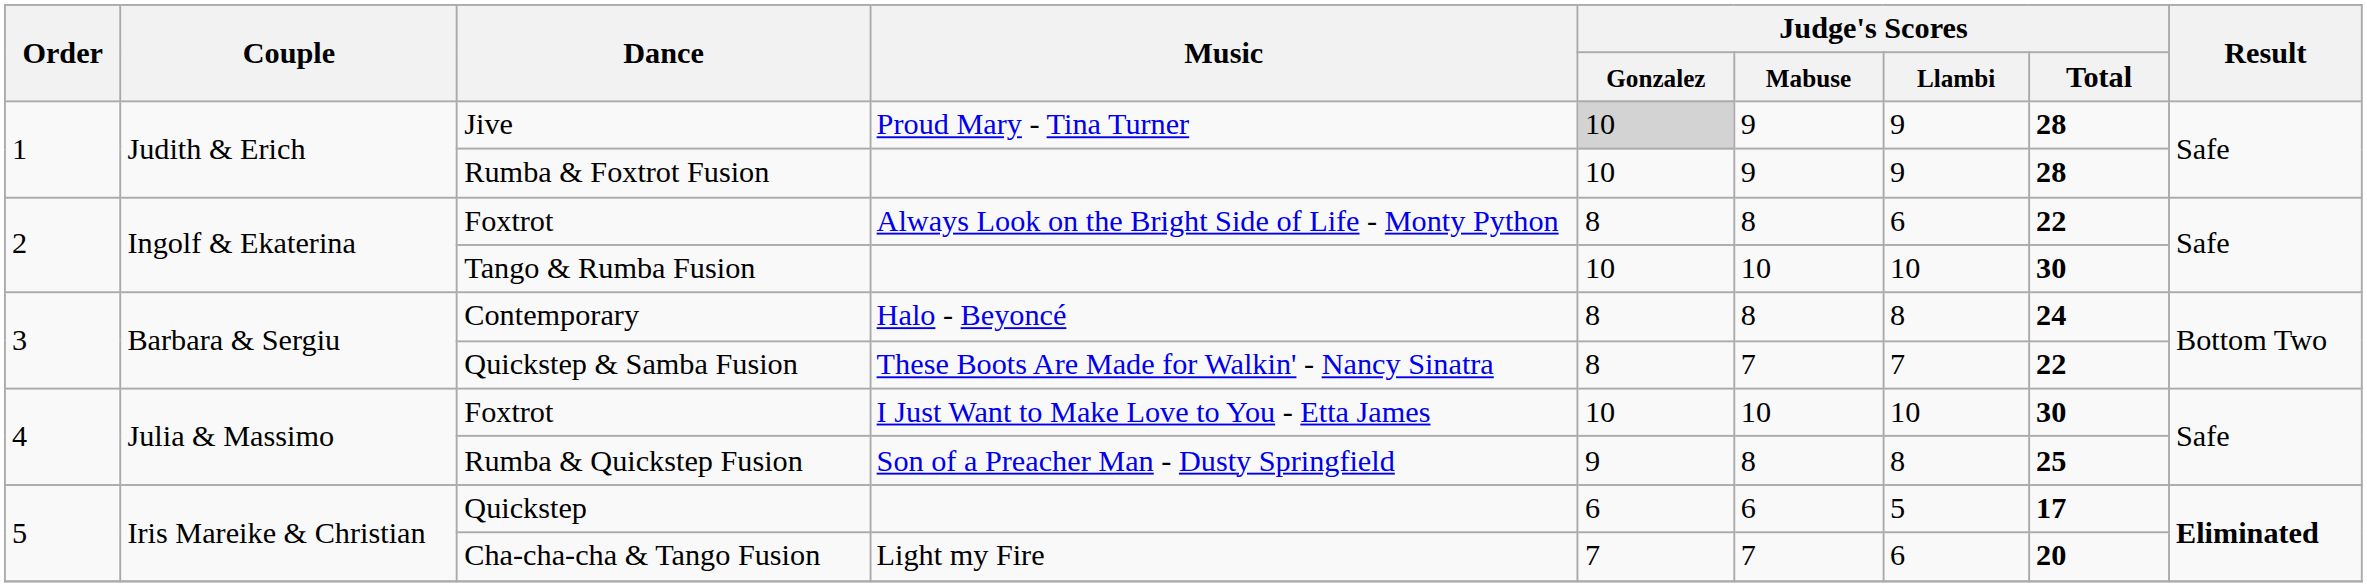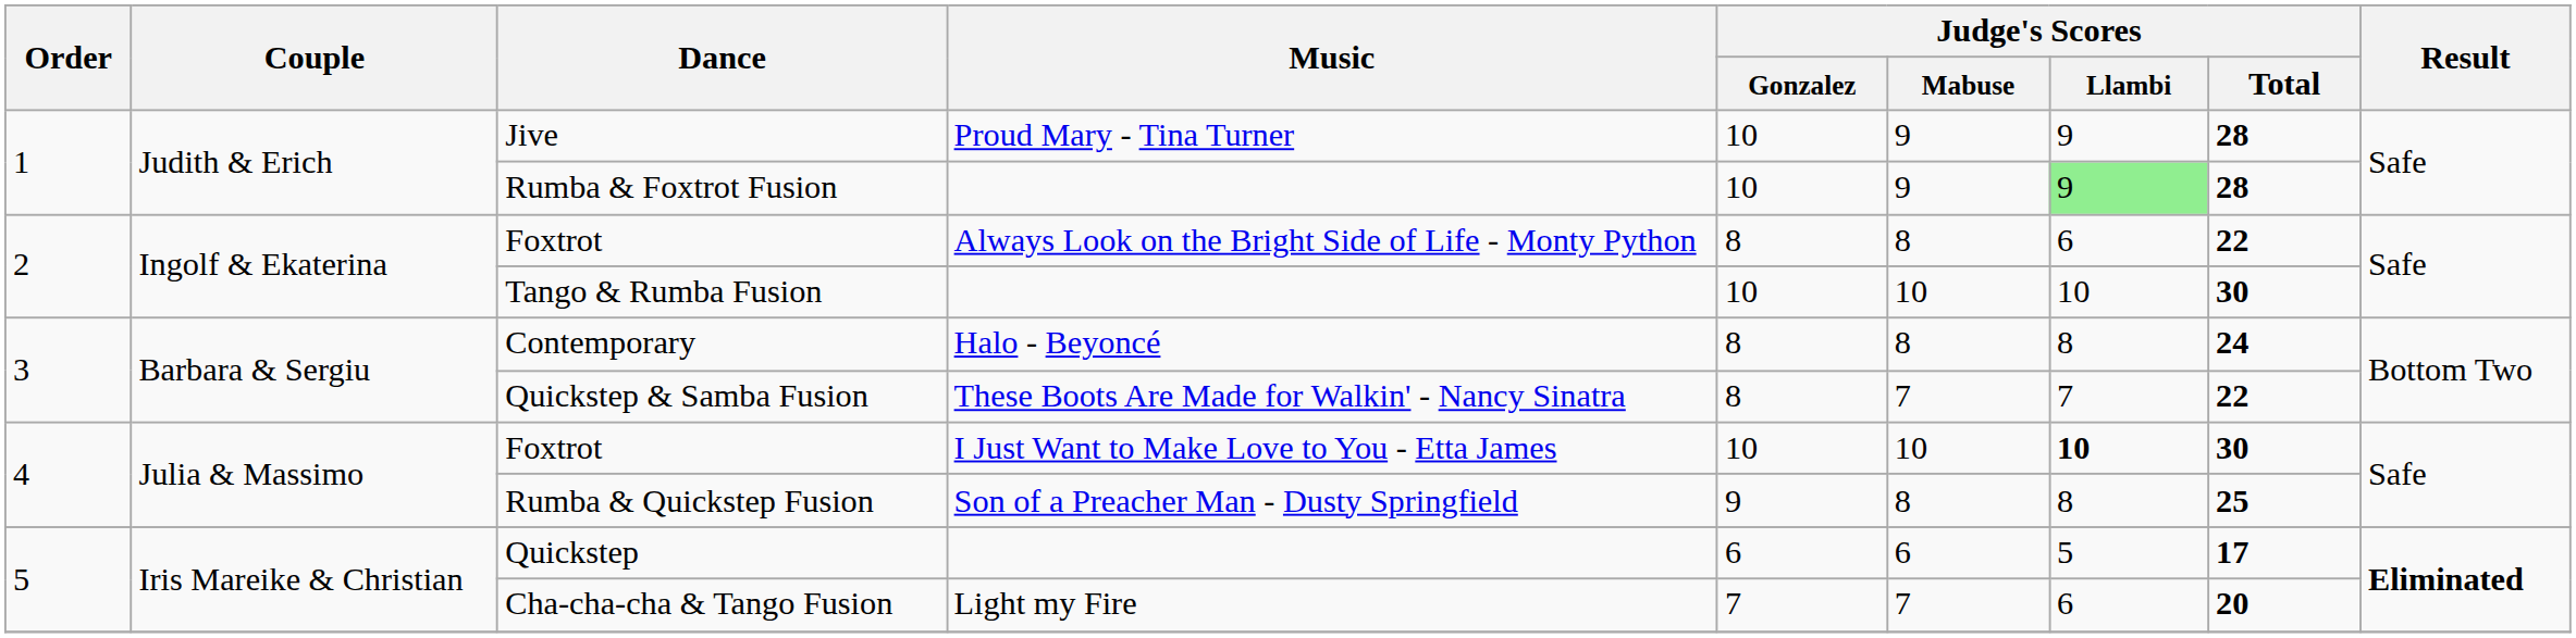Jive | Judge's Scores / Gonzalez: lightgrey background -> no background
Rumba & Foxtrot Fusion | Judge's Scores / Llambi: no background -> lightgreen background
Foxtrot / I Just Want to Make Love to You - Etta James | Judge's Scores / Llambi: normal -> bold
